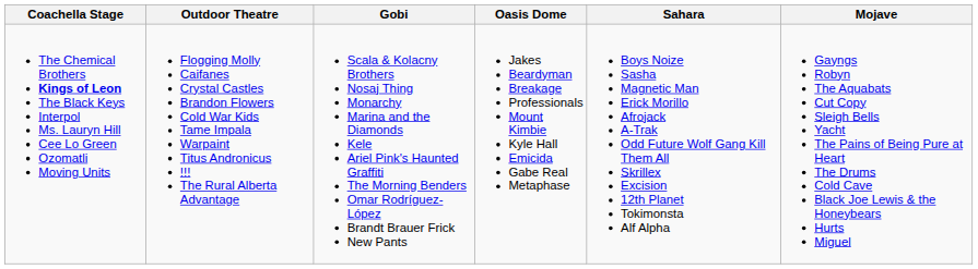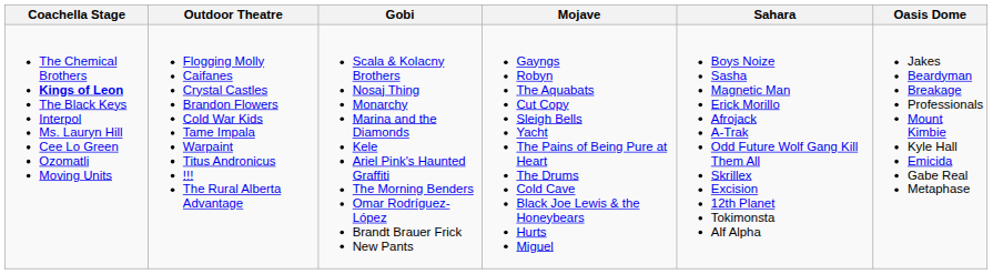columns swapped: Mojave <-> Oasis Dome
